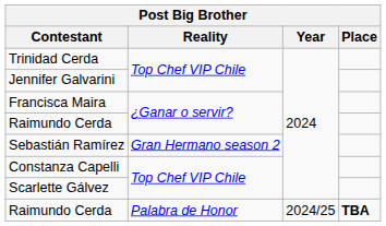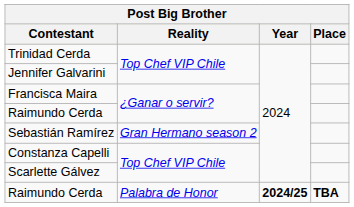Raimundo Cerda / Palabra de Honor | Year: normal -> bold
